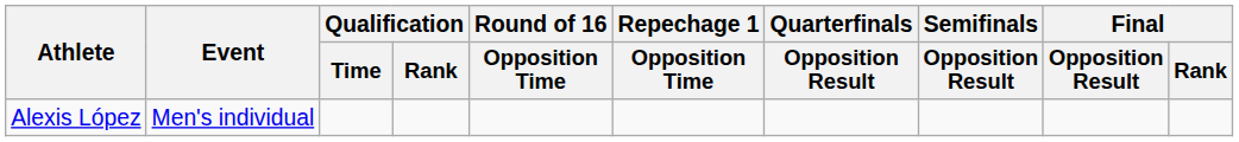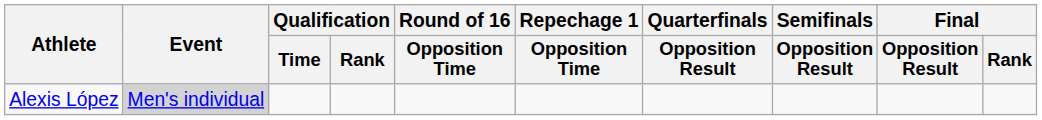Alexis López | Event: no background -> lightgrey background
